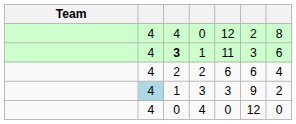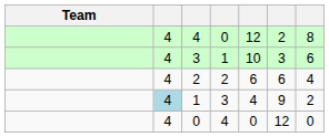row 3 | column 3: bold -> normal
row 3 | column 5: 11 -> 10
row 5 | column 5: 3 -> 4
